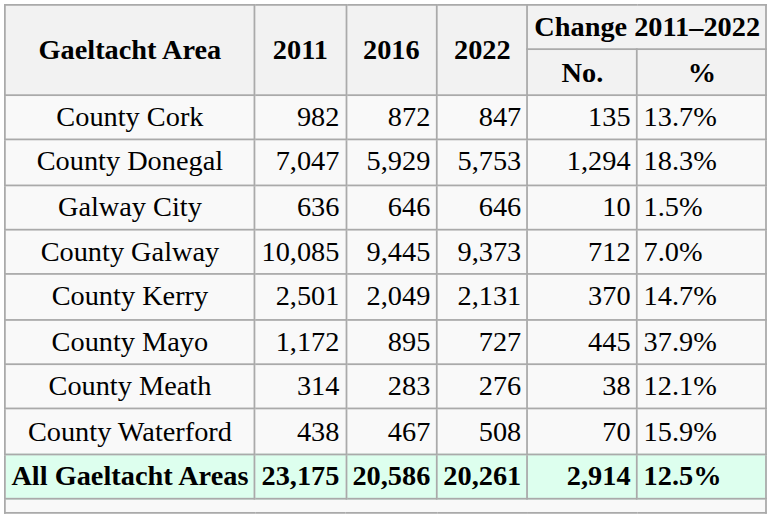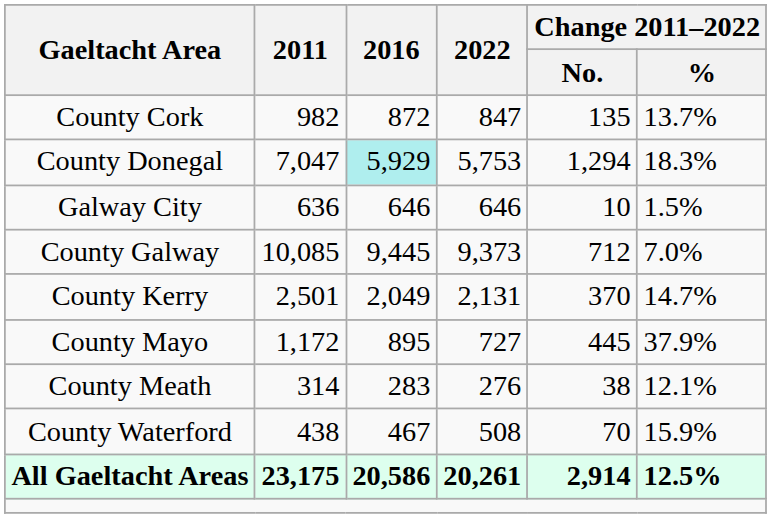County Donegal | 2016: no background -> paleturquoise background
